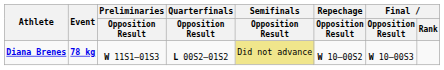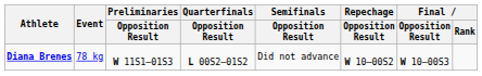Diana Brenes | Event: bold -> normal
Diana Brenes | Semifinals / Opposition Result: khaki background -> no background
